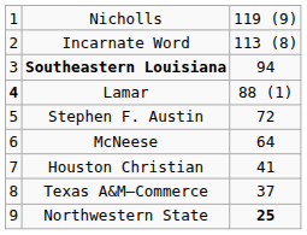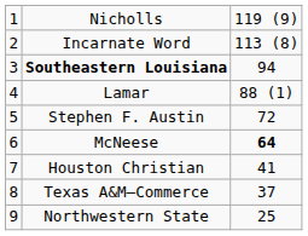Lamar | column 1: bold -> normal
McNeese | column 3: normal -> bold
Northwestern State | column 3: bold -> normal
